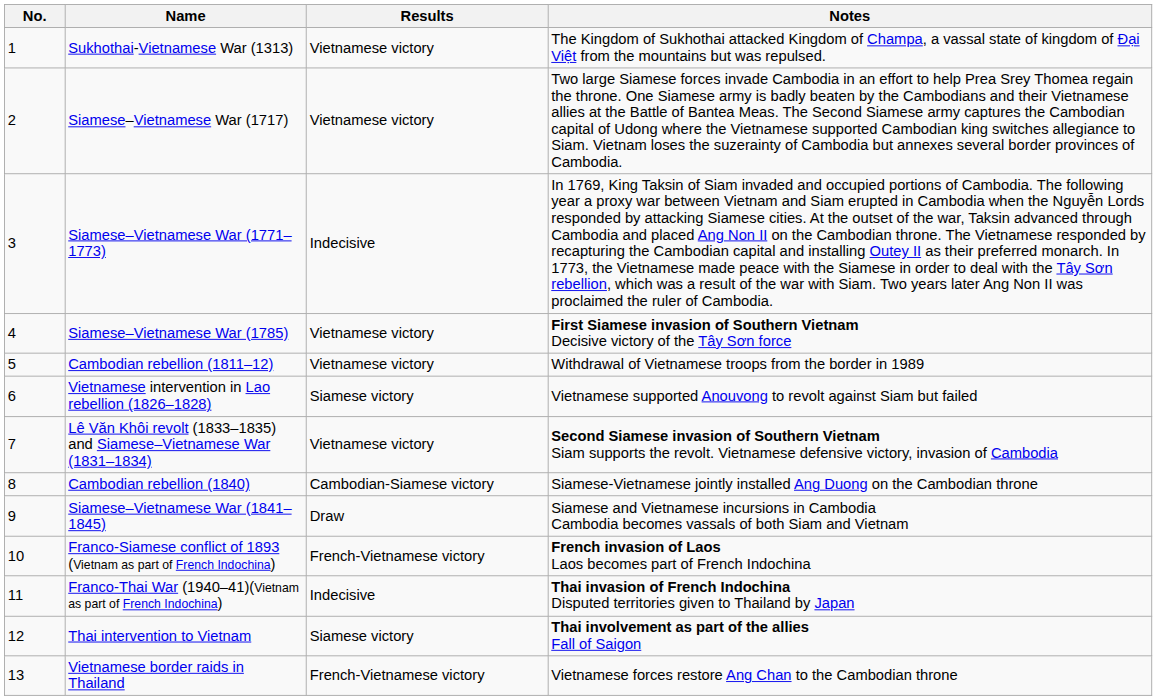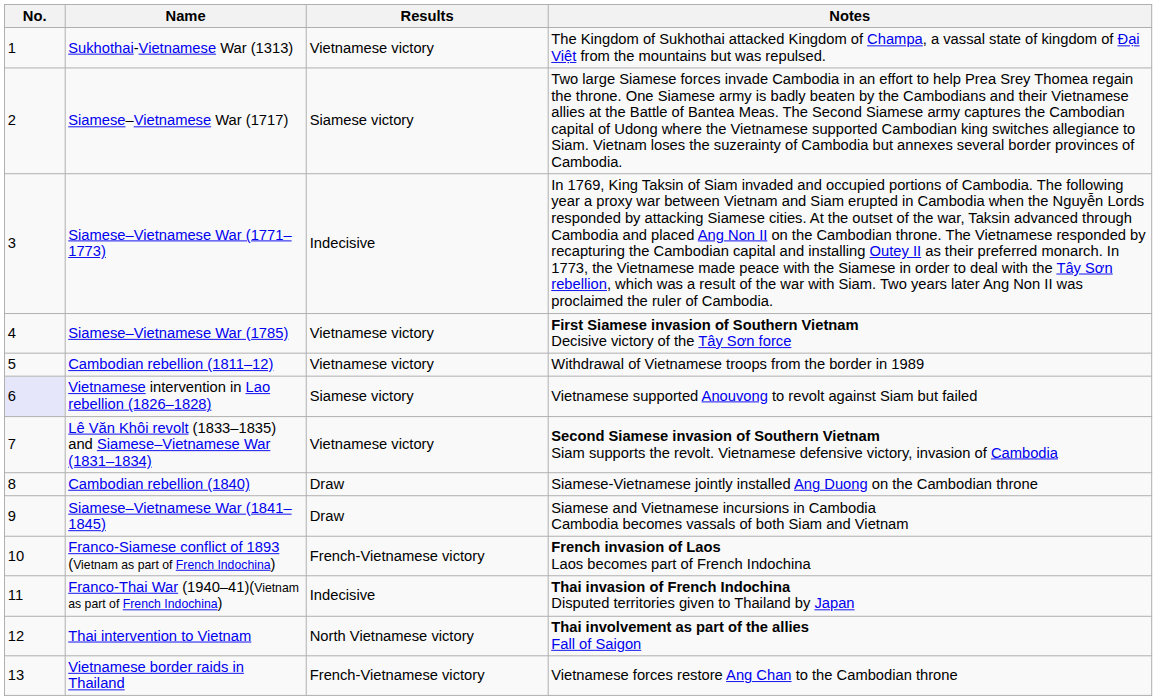Siamese–Vietnamese War (1717) | Results: Vietnamese victory -> Siamese victory
Vietnamese intervention in Lao rebellion (1826–1828) | No.: no background -> lavender background
Cambodian rebellion (1840) | Results: Cambodian-Siamese victory -> Draw
Thai intervention to Vietnam | Results: Siamese victory -> North Vietnamese victory
